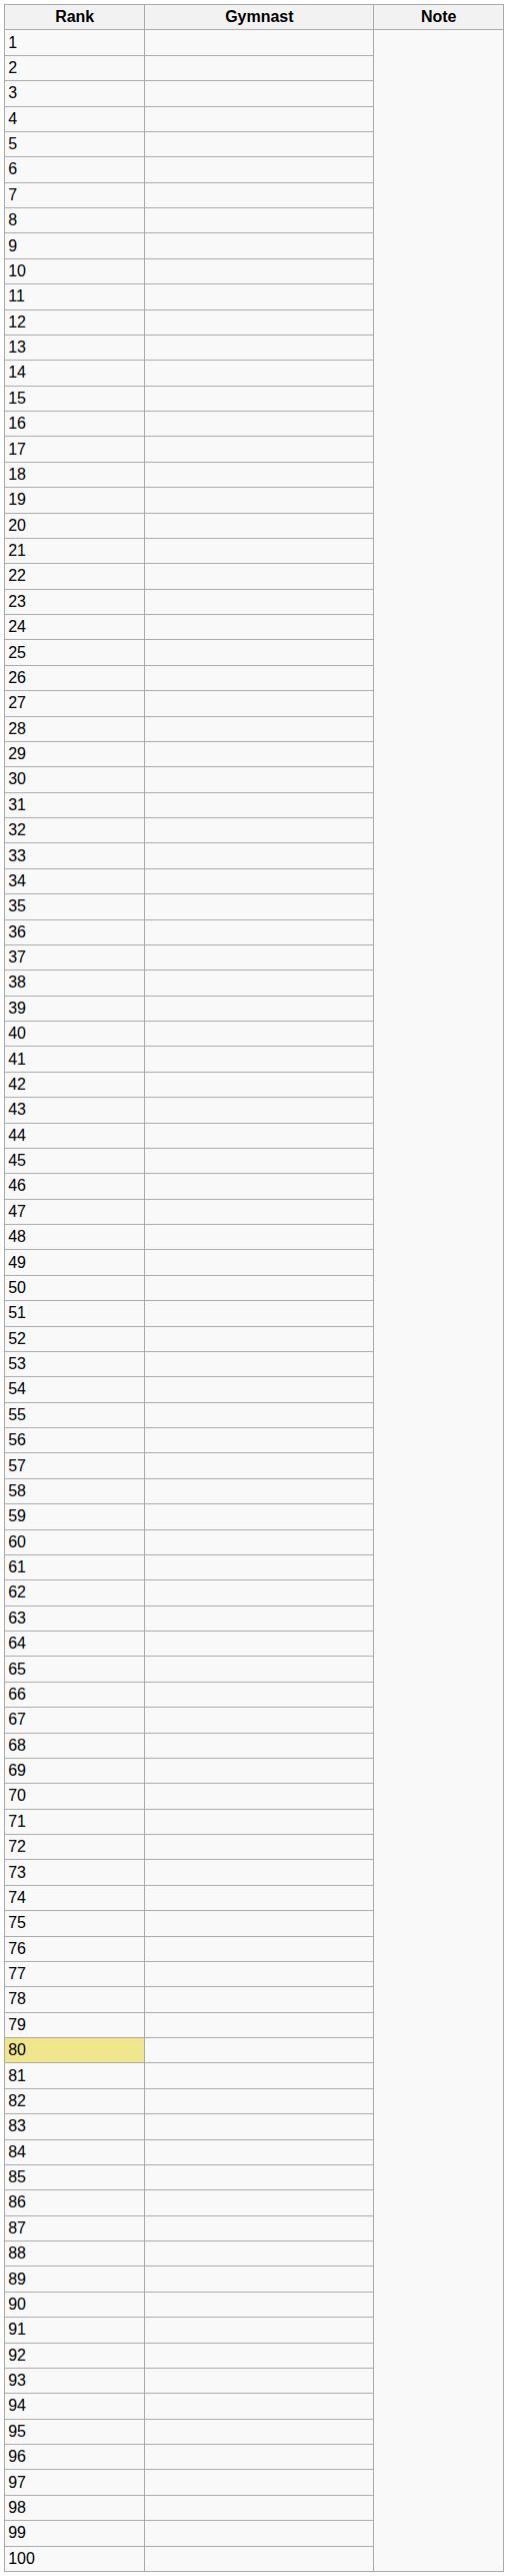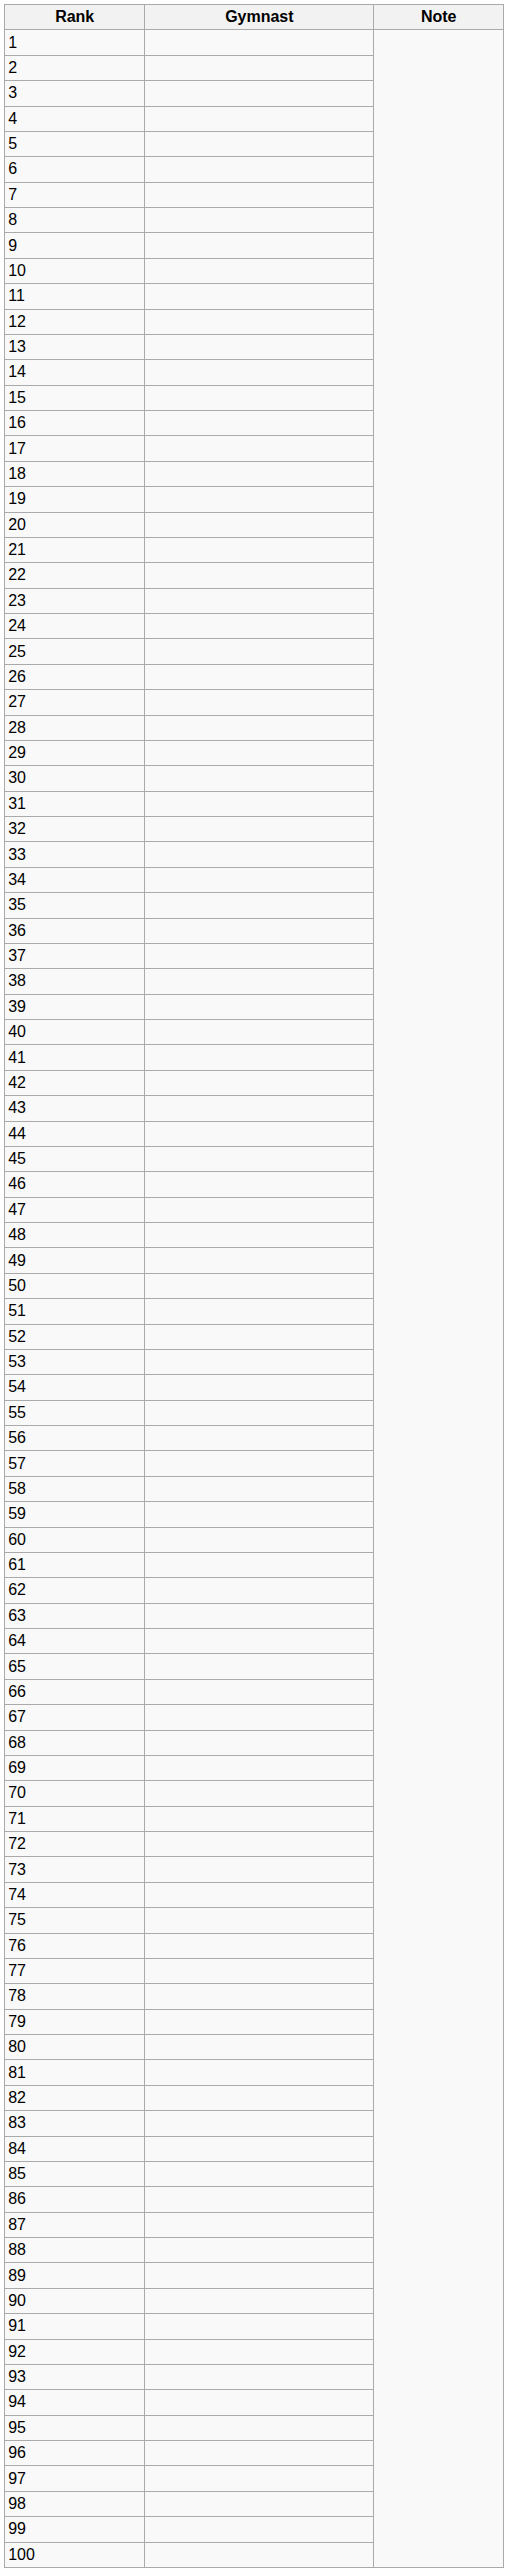80 | Rank: khaki background -> no background
